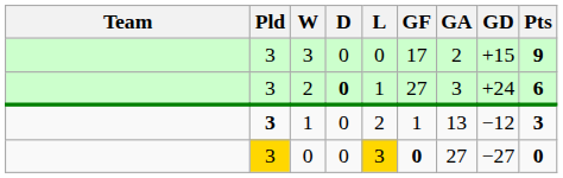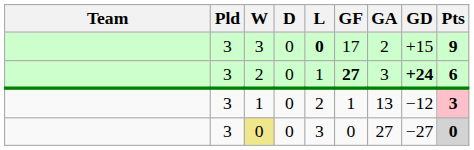row 2 | L: normal -> bold
row 3 | D: bold -> normal
row 3 | GF: normal -> bold
row 3 | GD: normal -> bold
row 4 | Pld: bold -> normal
row 4 | Pts: no background -> pink background
row 5 | Pld: gold background -> no background
row 5 | W: no background -> khaki background
row 5 | L: gold background -> no background
row 5 | GF: bold -> normal
row 5 | Pts: no background -> lightgrey background
